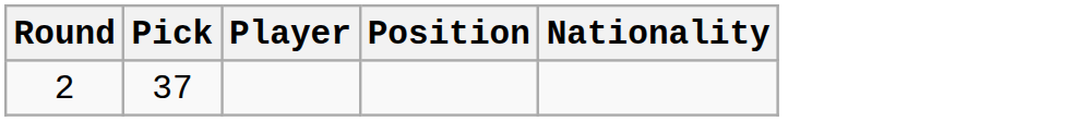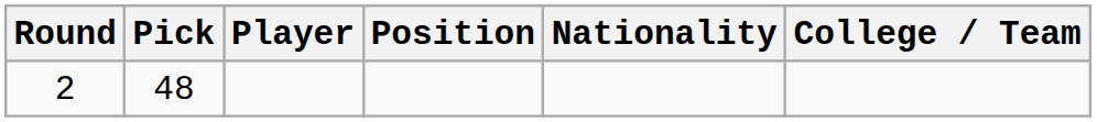+ column: College / Team
2 | Pick: 37 -> 48
